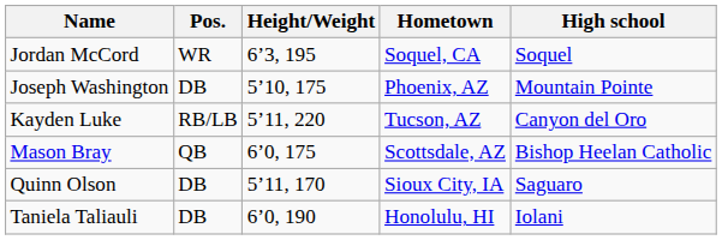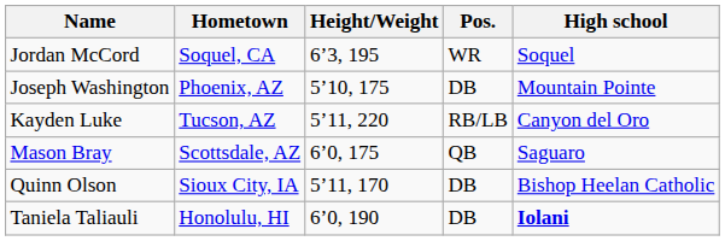columns swapped: Pos. <-> Hometown
Mason Bray | High school: Bishop Heelan Catholic -> Saguaro
Quinn Olson | High school: Saguaro -> Bishop Heelan Catholic
Taniela Taliauli | High school: normal -> bold
